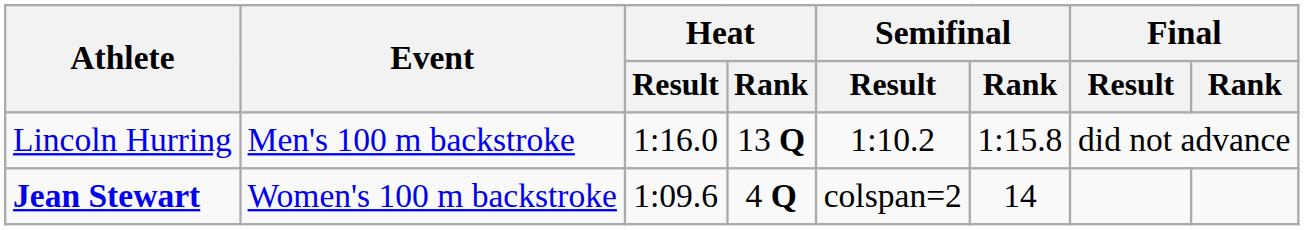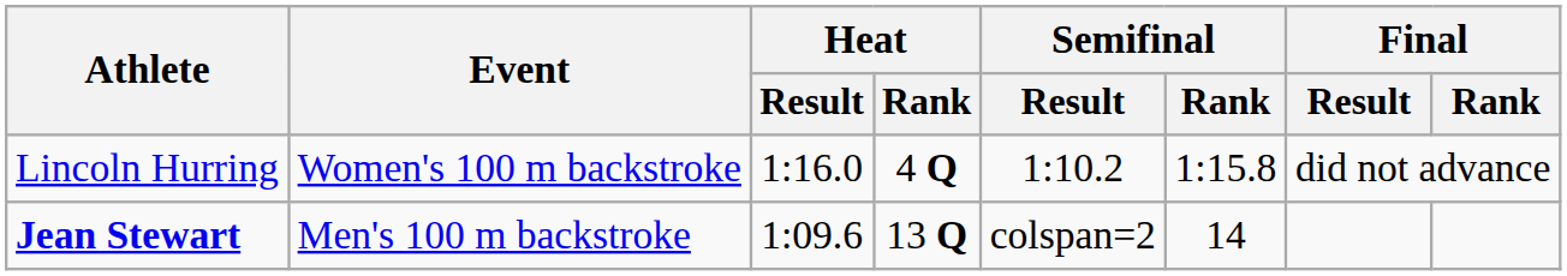Lincoln Hurring | Event: Men's 100 m backstroke -> Women's 100 m backstroke
Lincoln Hurring | Heat / Rank: 13 Q -> 4 Q
Jean Stewart | Event: Women's 100 m backstroke -> Men's 100 m backstroke
Jean Stewart | Heat / Rank: 4 Q -> 13 Q
